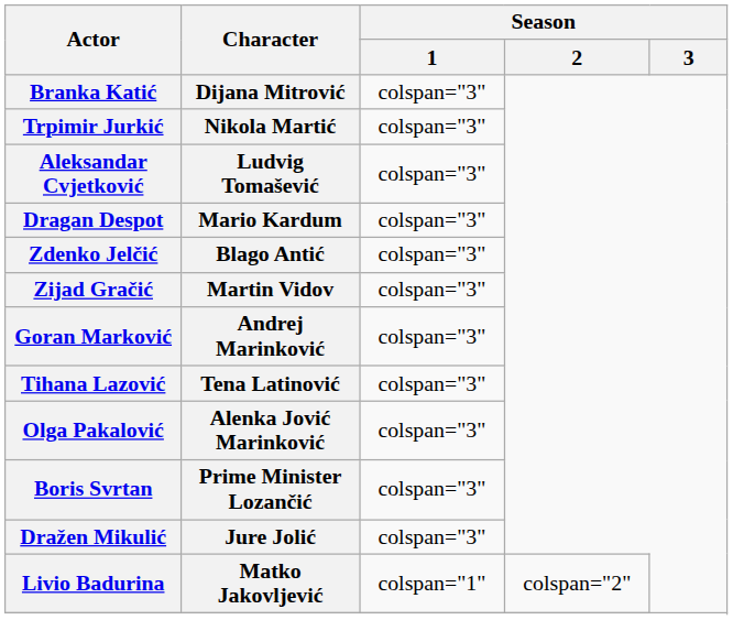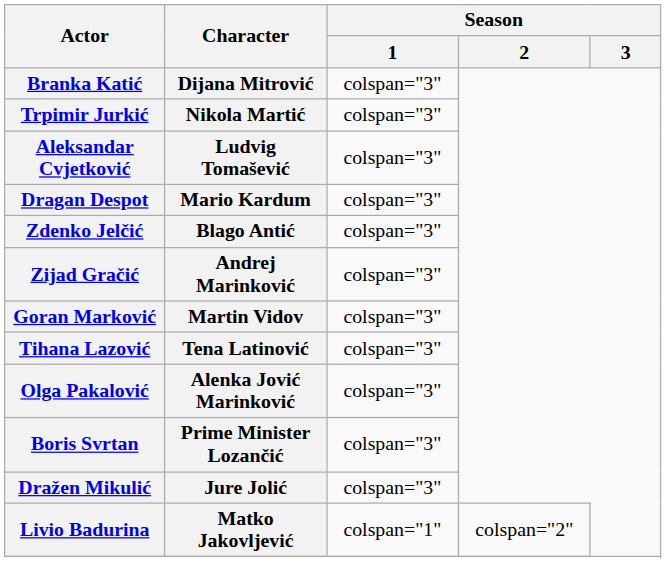Zijad Gračić | Character: Martin Vidov -> Andrej Marinković
Goran Marković | Character: Andrej Marinković -> Martin Vidov
